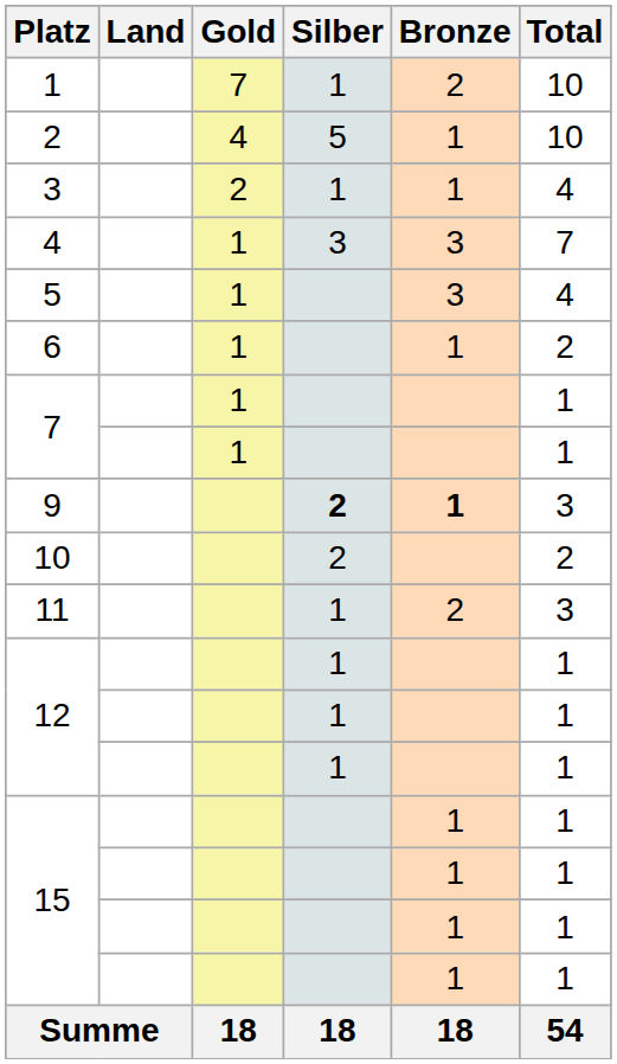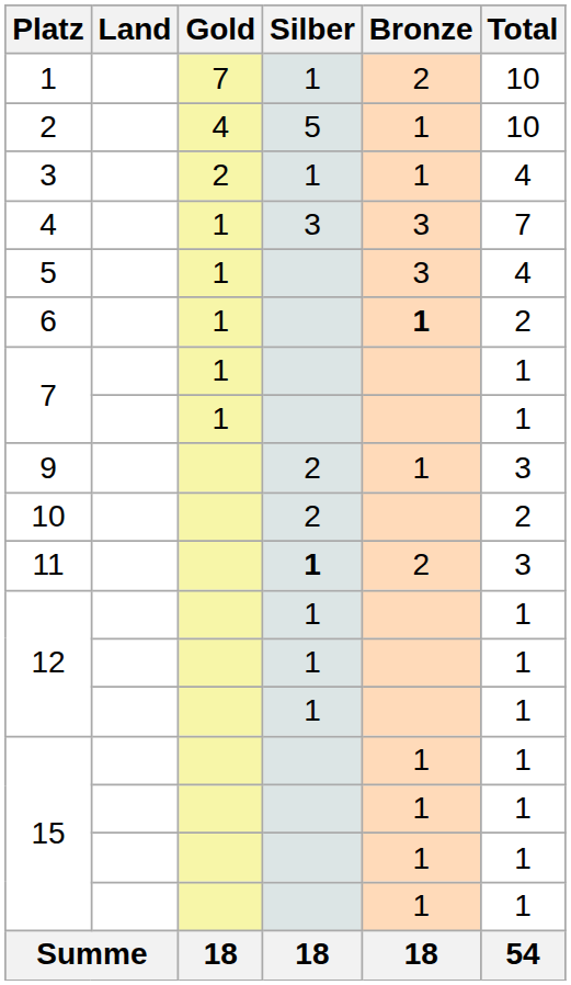6 | Bronze: normal -> bold
9 | Silber: bold -> normal
9 | Bronze: bold -> normal
11 | Silber: normal -> bold
